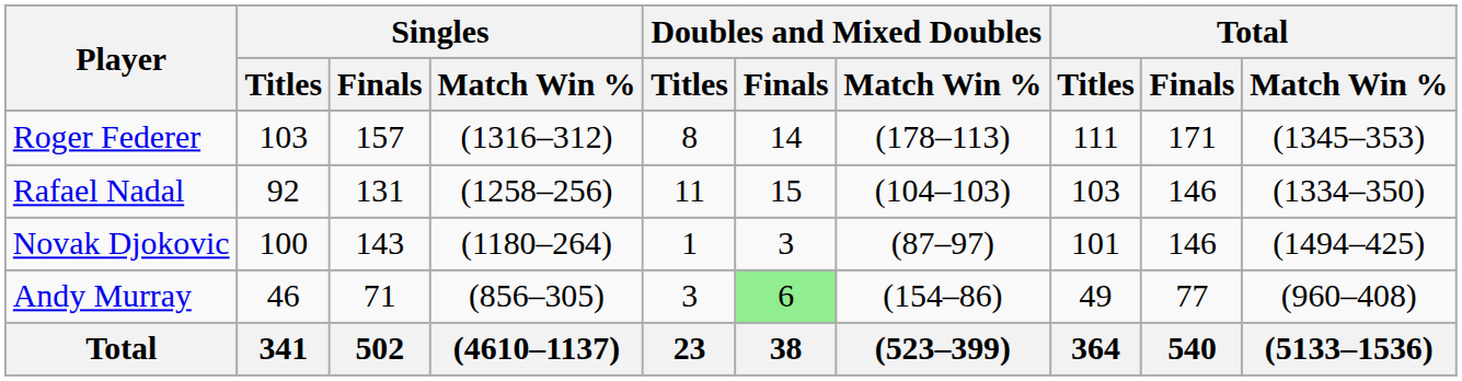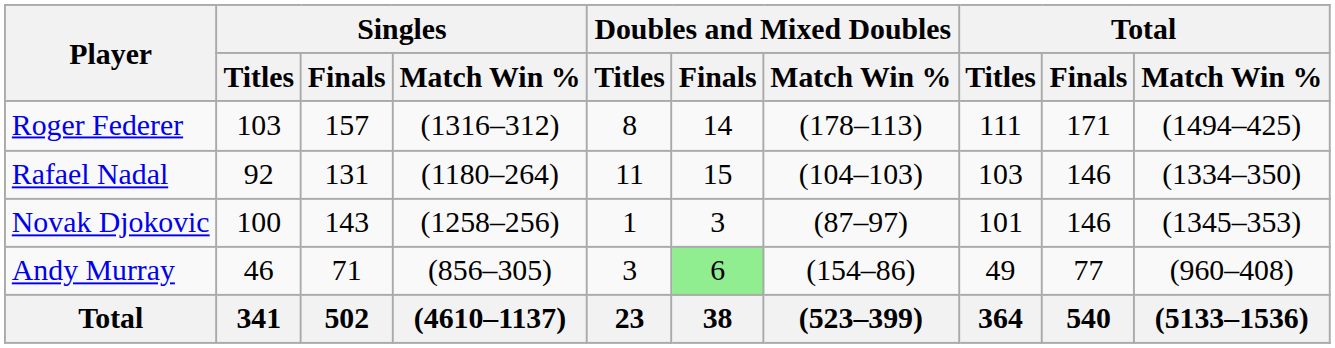Roger Federer | Total / Match Win %: (1345–353) -> (1494–425)
Rafael Nadal | Singles / Match Win %: (1258–256) -> (1180–264)
Novak Djokovic | Singles / Match Win %: (1180–264) -> (1258–256)
Novak Djokovic | Total / Match Win %: (1494–425) -> (1345–353)
